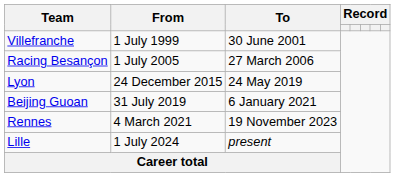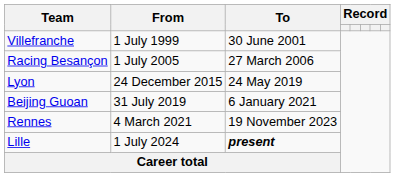Lille | To: normal -> bold
